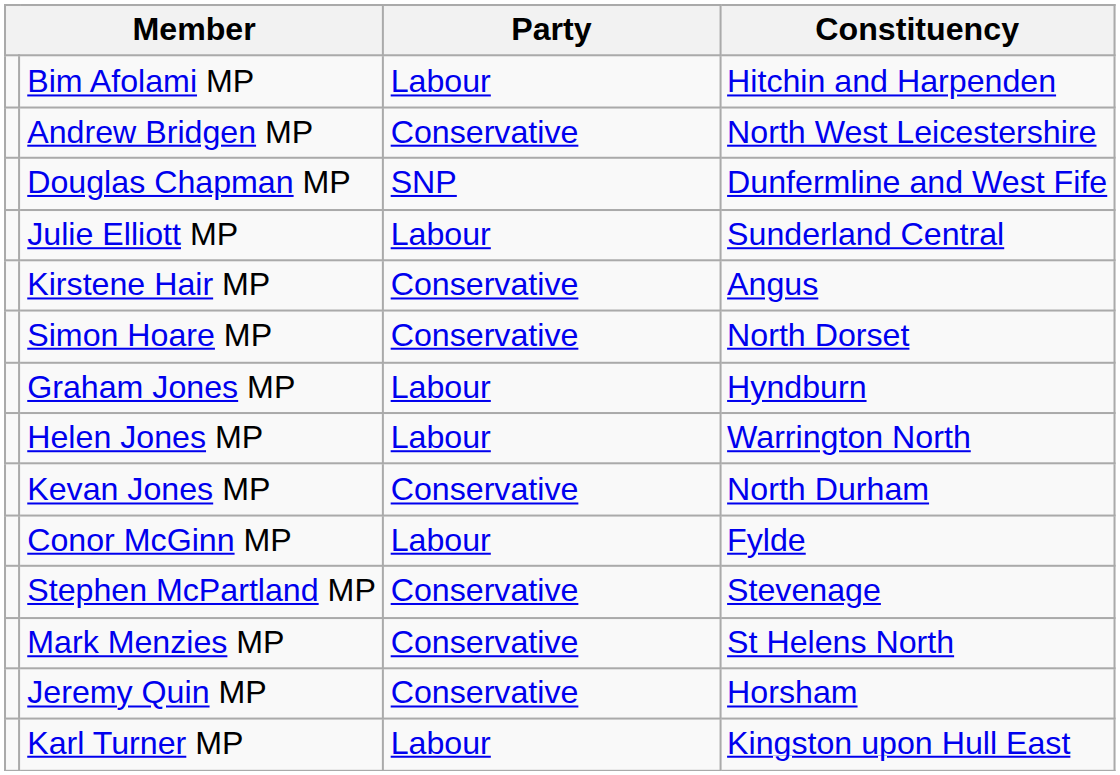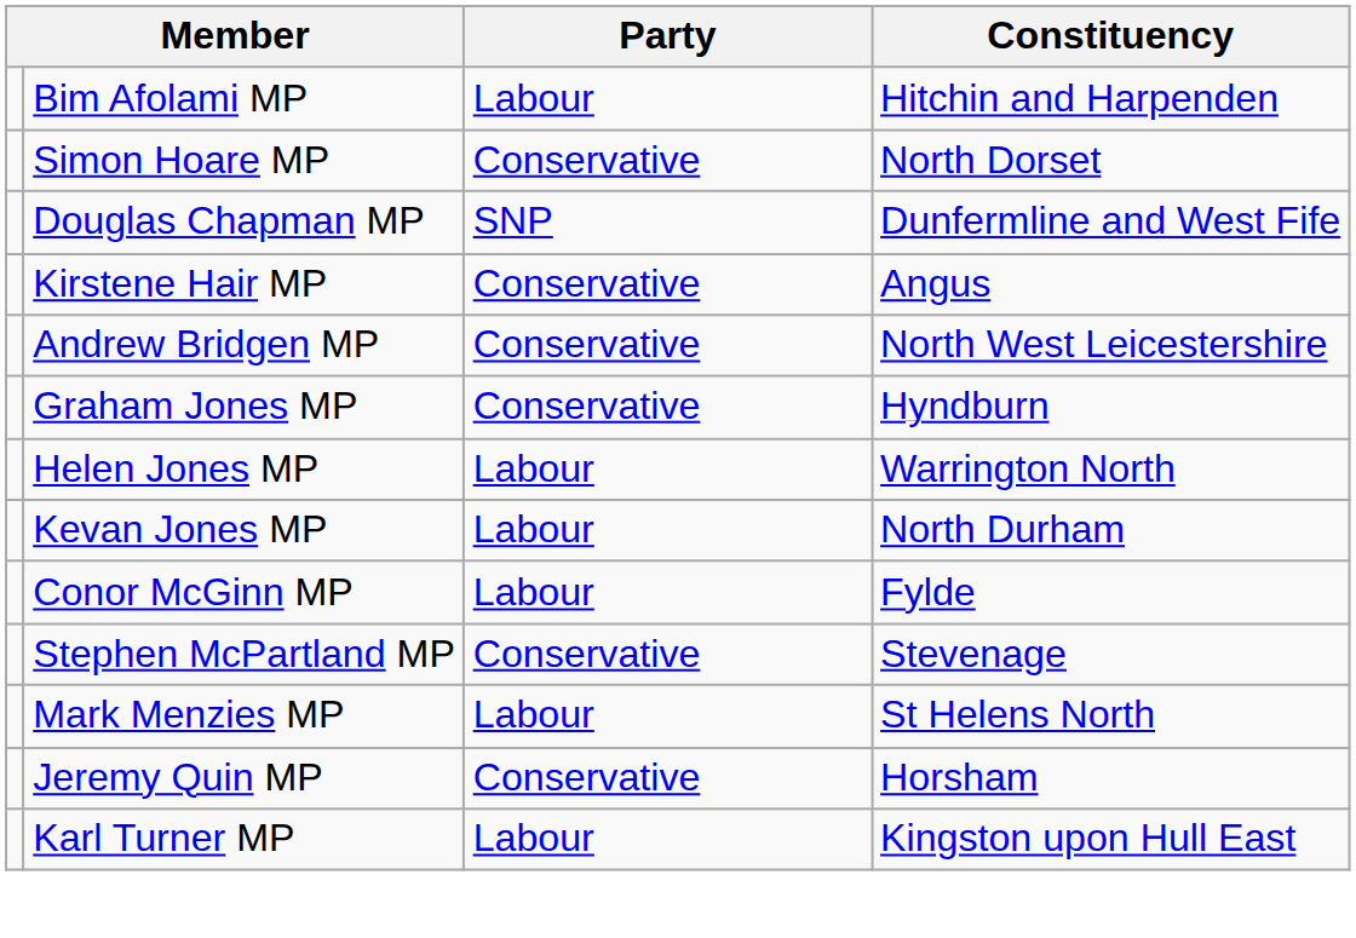rows swapped: Andrew Bridgen MP <-> Simon Hoare MP
- row: Julie Elliott MP | Labour | Sunderland Central
Graham Jones MP | Party: Labour -> Conservative
Kevan Jones MP | Party: Conservative -> Labour
Mark Menzies MP | Party: Conservative -> Labour
